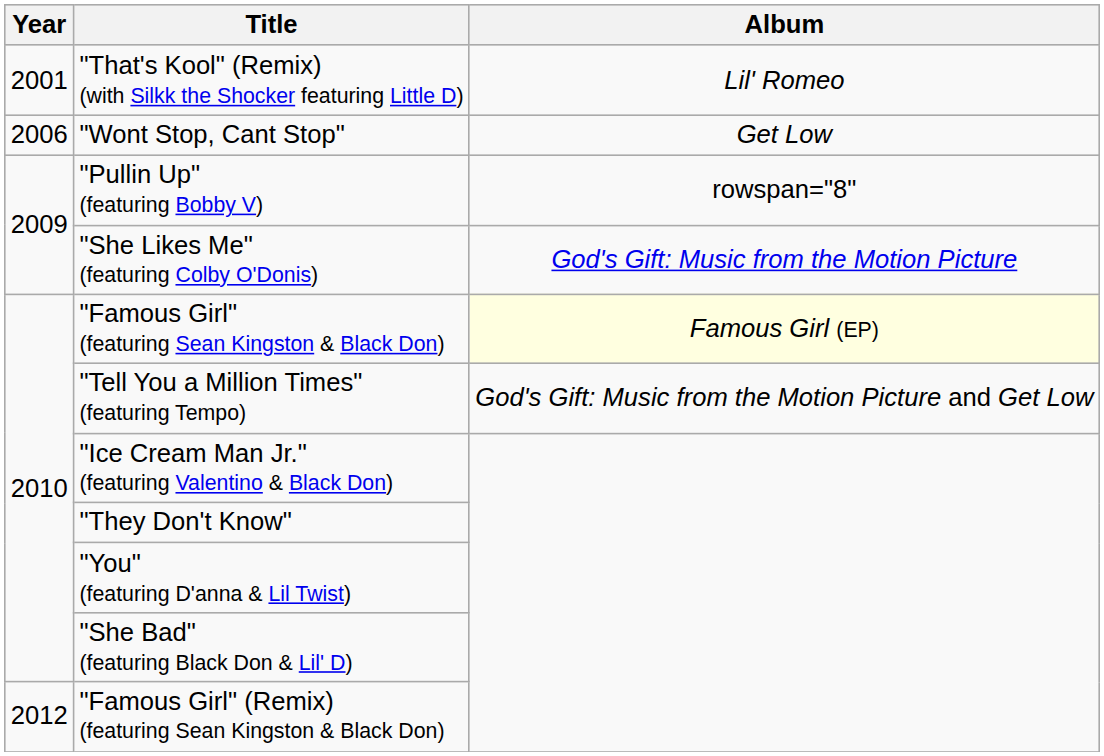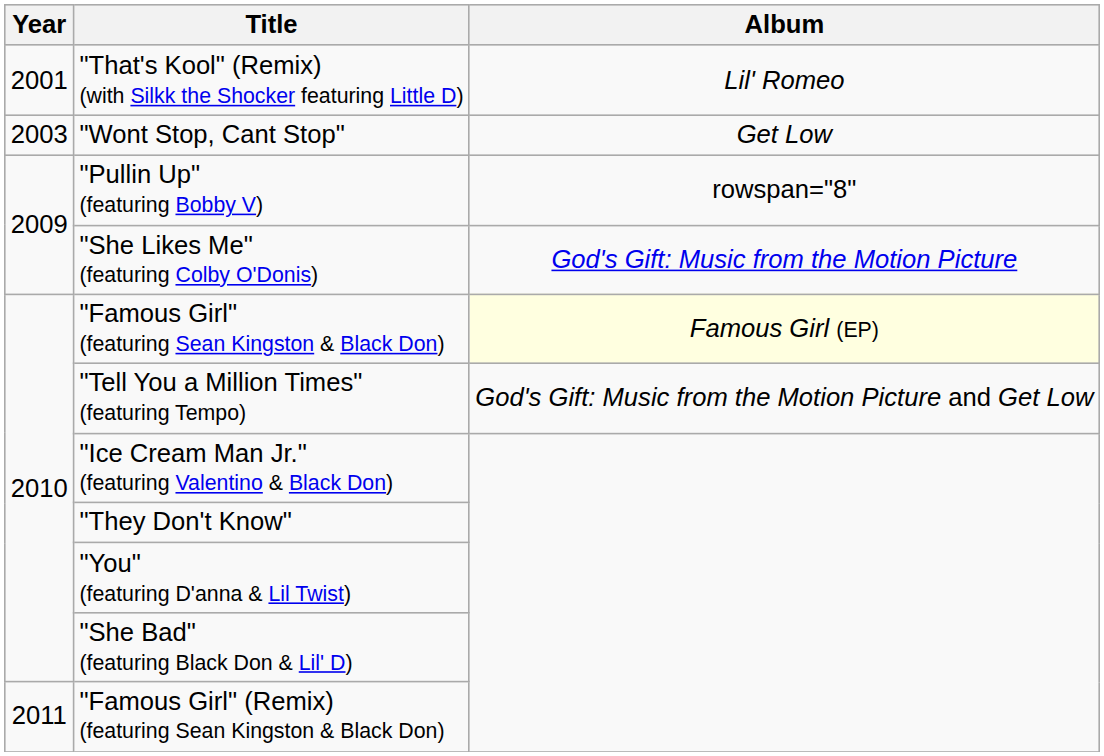"Wont Stop, Cant Stop" | Year: 2006 -> 2003
"Famous Girl" (Remix) (featuring Sean Kingston & Black Don) | Year: 2012 -> 2011
